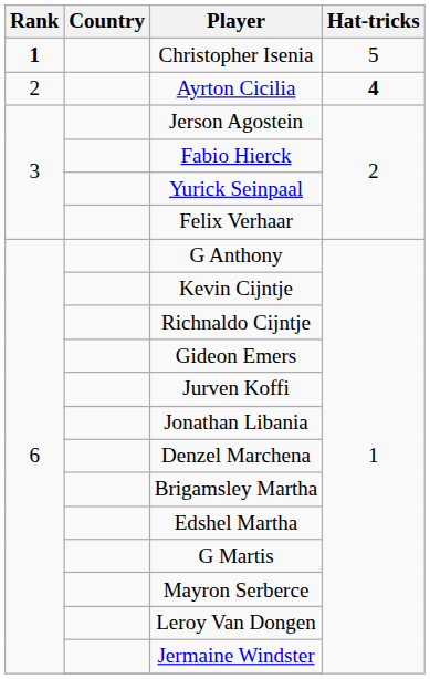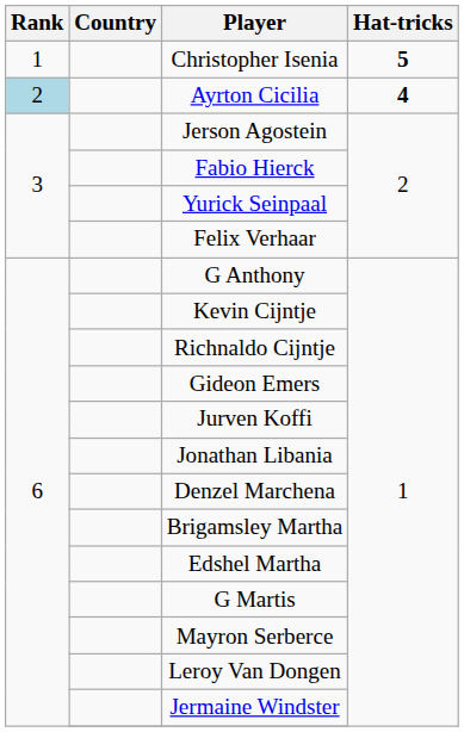Christopher Isenia | Rank: bold -> normal
Christopher Isenia | Hat-tricks: normal -> bold
Ayrton Cicilia | Rank: no background -> lightblue background
